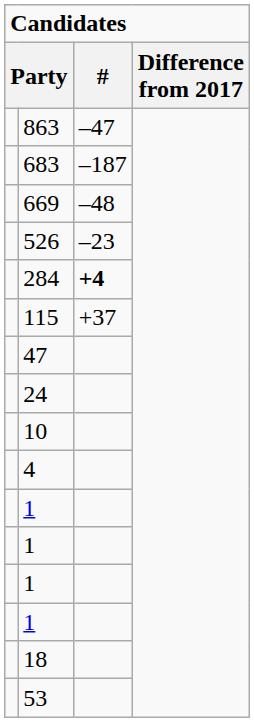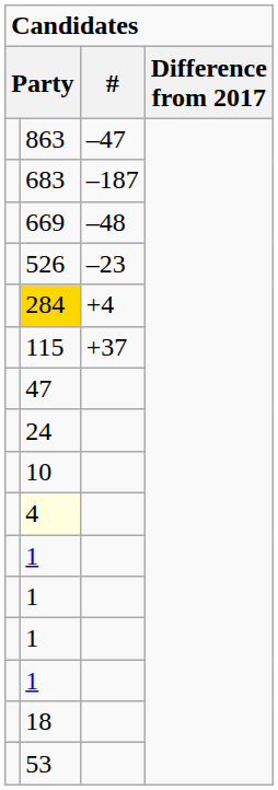284 | column 2: no background -> gold background
284 | #: bold -> normal
4 | column 2: no background -> lightyellow background
